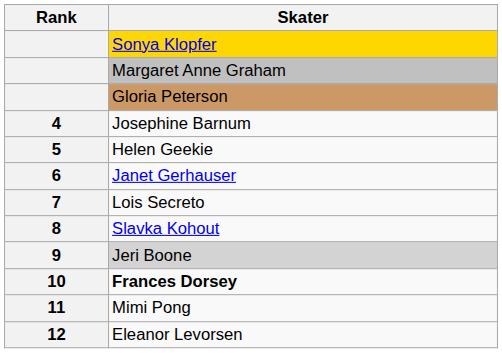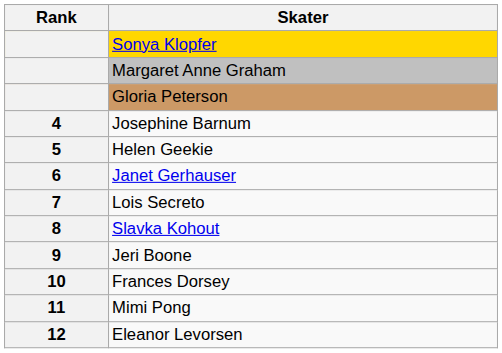Jeri Boone | Skater: lightgrey background -> no background
Frances Dorsey | Skater: bold -> normal
